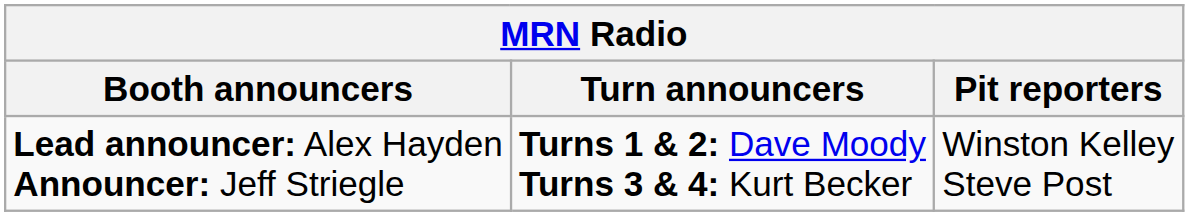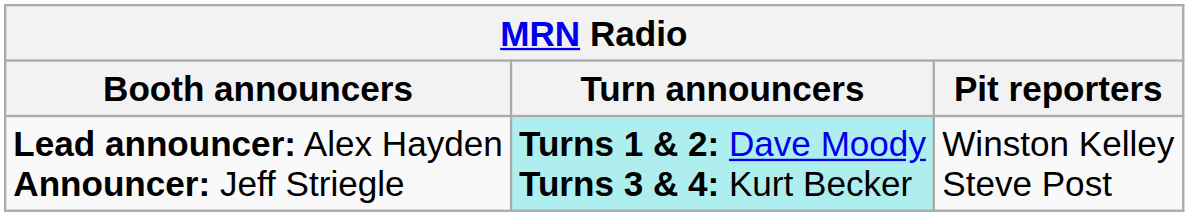Lead announcer: Alex Hayden Announcer: Jeff Striegle | Turn announcers: no background -> paleturquoise background
